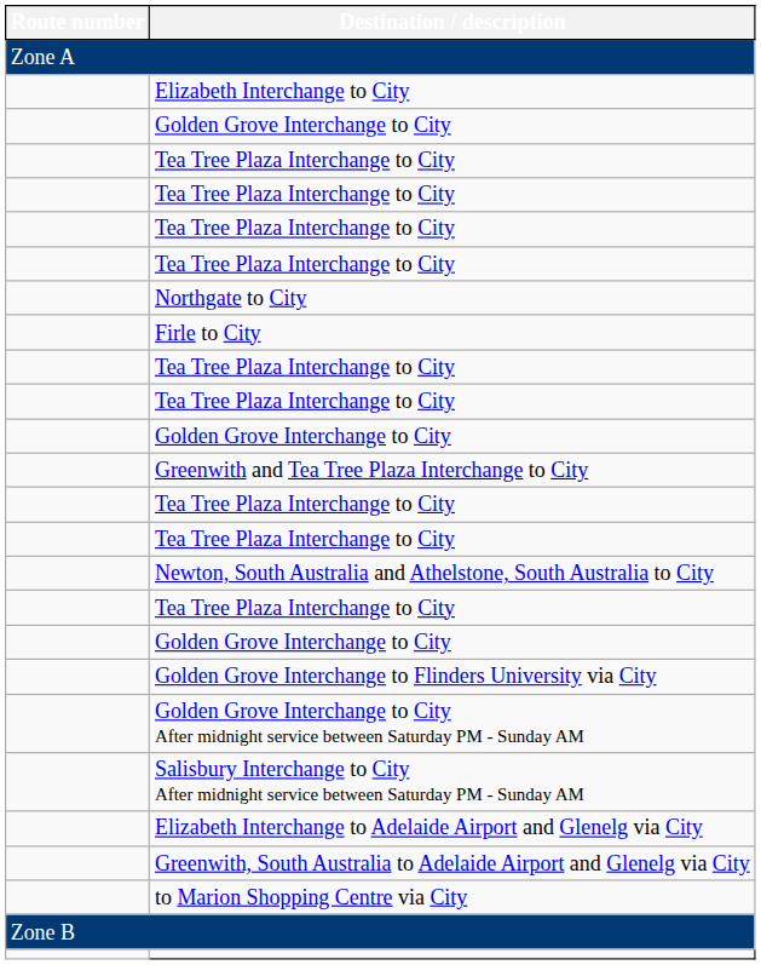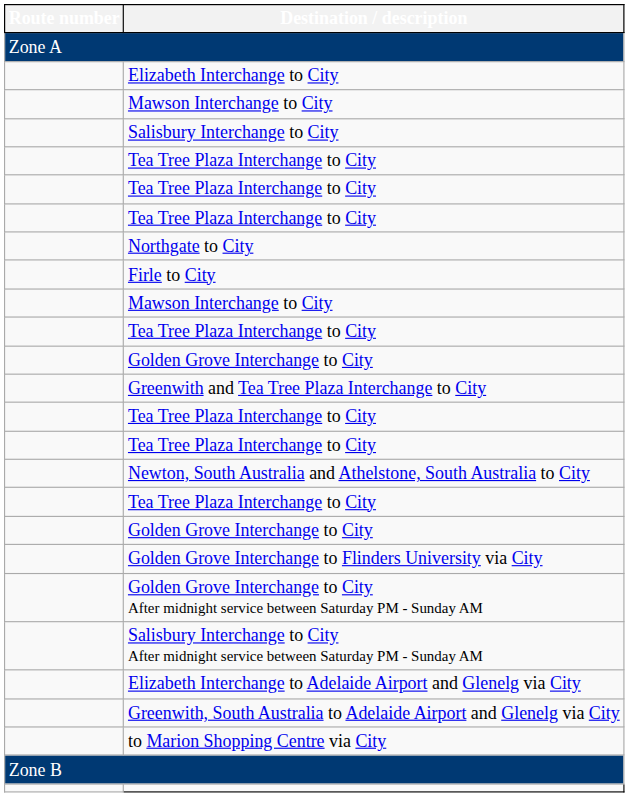row 4 | Destination / description: Golden Grove Interchange to City -> Mawson Interchange to City
row 5 | Destination / description: Tea Tree Plaza Interchange to City -> Salisbury Interchange to City
row 11 | Destination / description: Tea Tree Plaza Interchange to City -> Mawson Interchange to City
